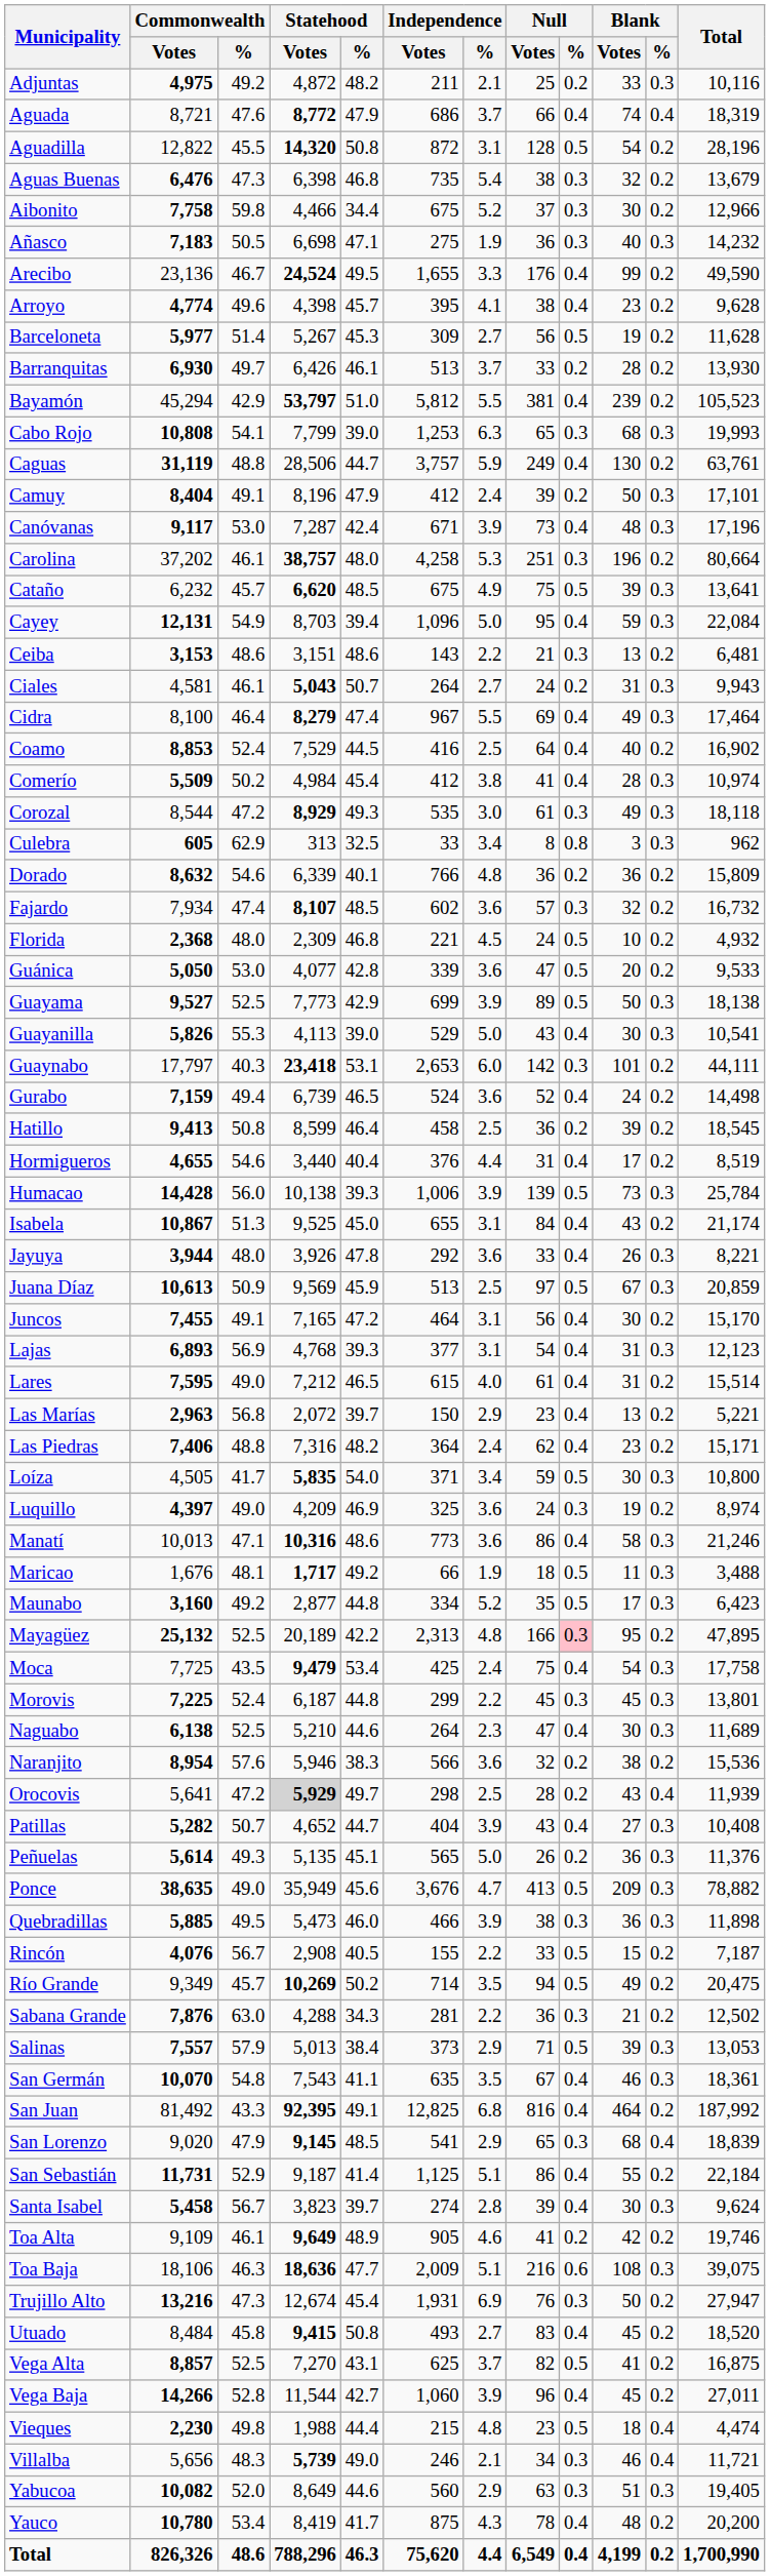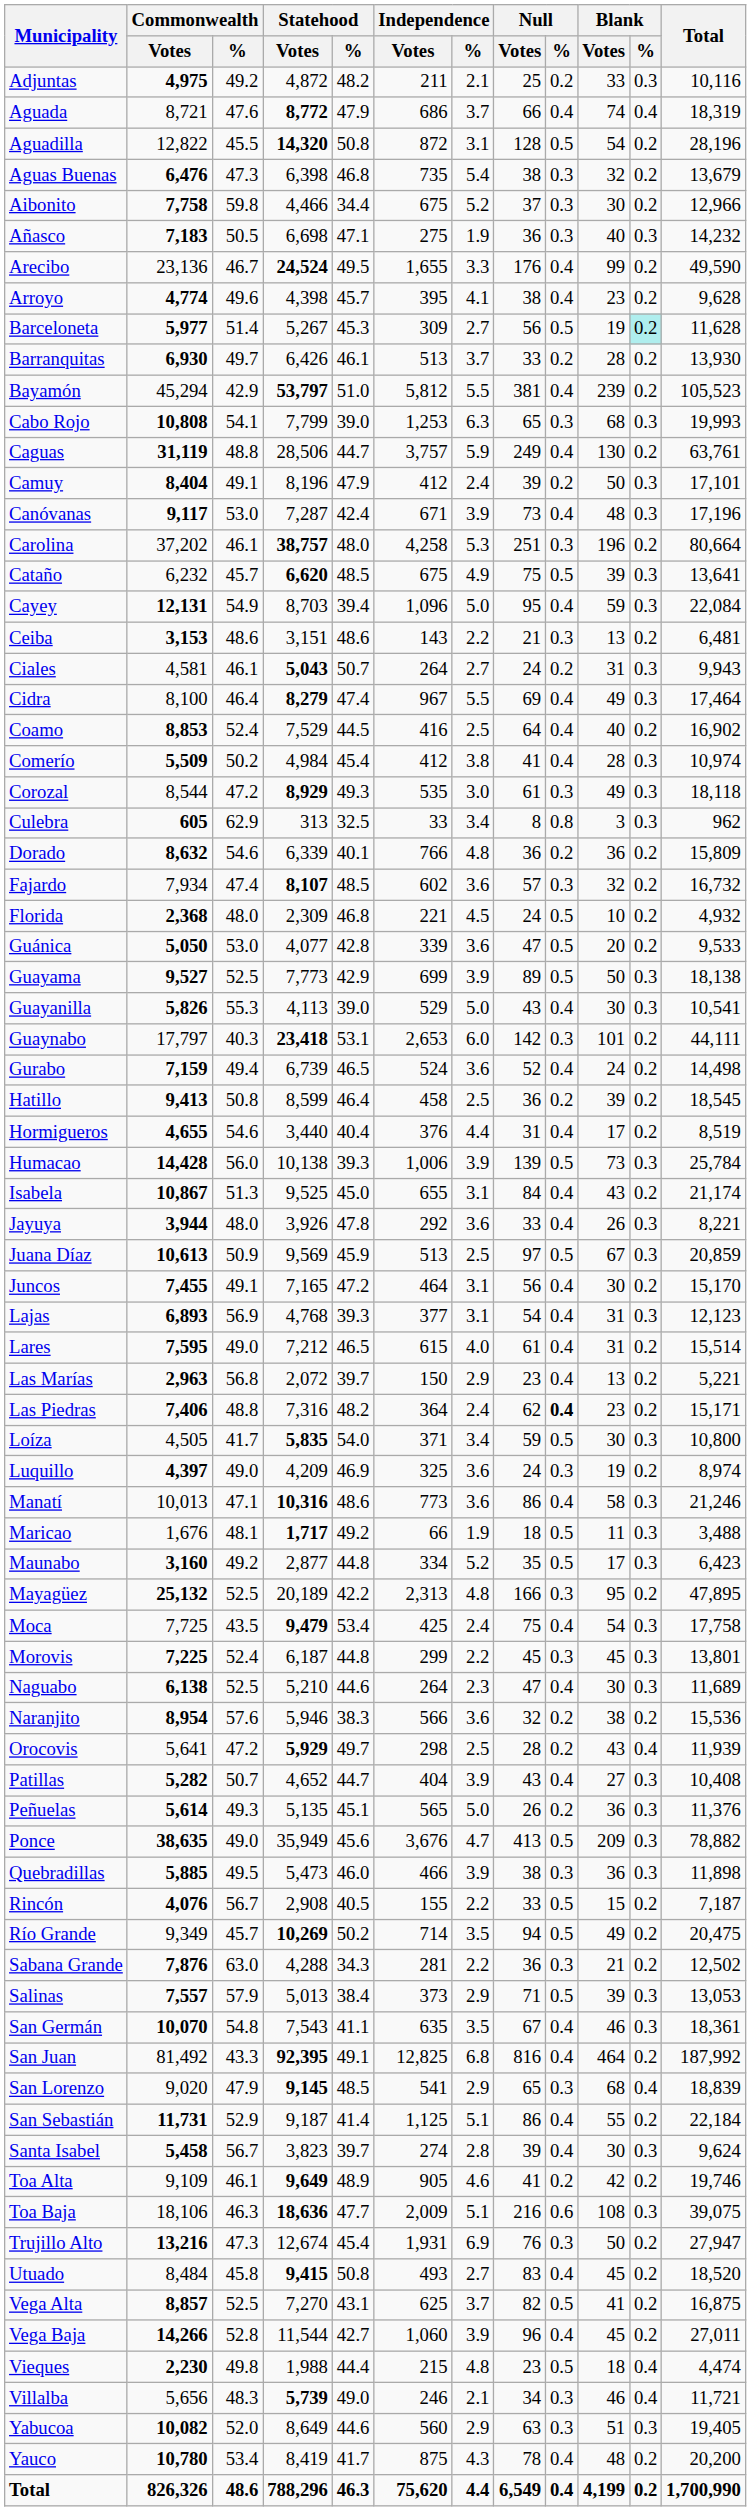Barceloneta | Blank / %: no background -> paleturquoise background
Las Piedras | Null / %: normal -> bold
Mayagüez | Null / %: pink background -> no background
Orocovis | Statehood / Votes: lightgrey background -> no background
